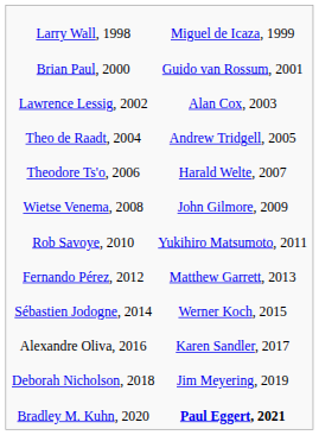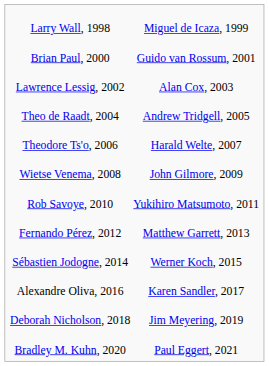Bradley M. Kuhn, 2020 | column 2: bold -> normal
